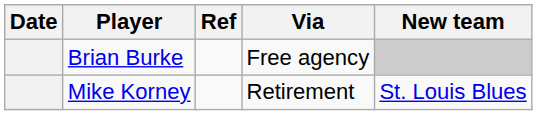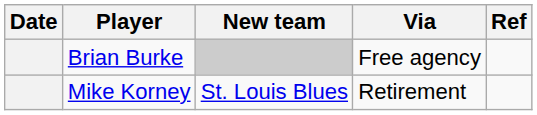columns swapped: New team <-> Ref
